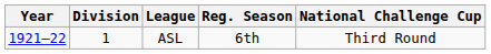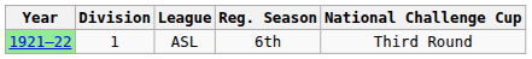ASL | Year: no background -> lightgreen background
